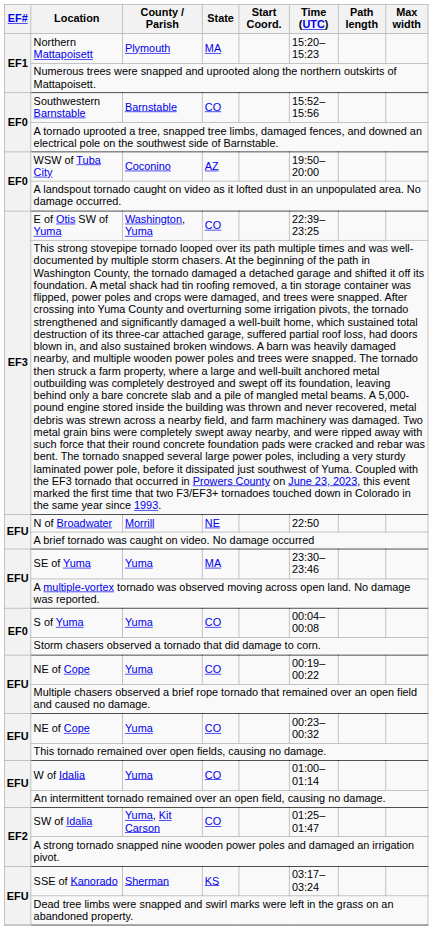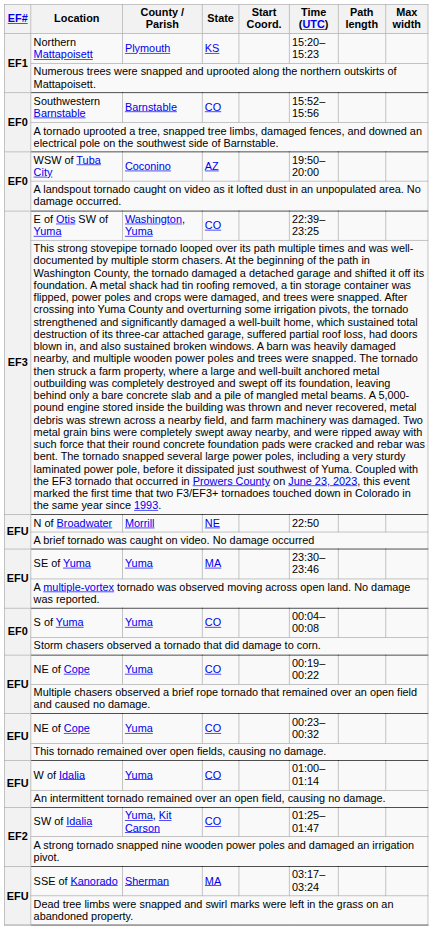Northern Mattapoisett | State: MA -> KS
SSE of Kanorado | State: KS -> MA
